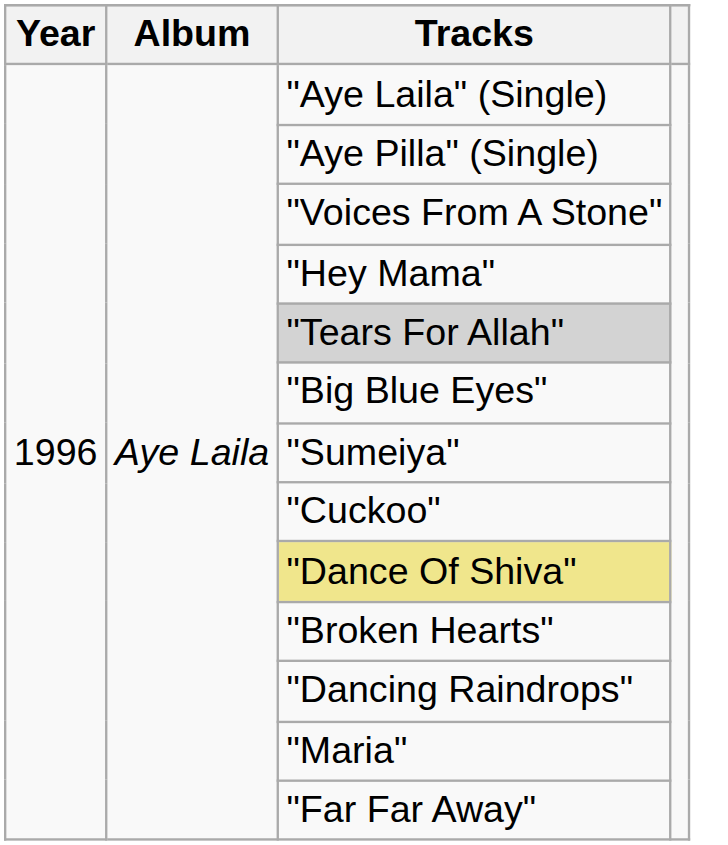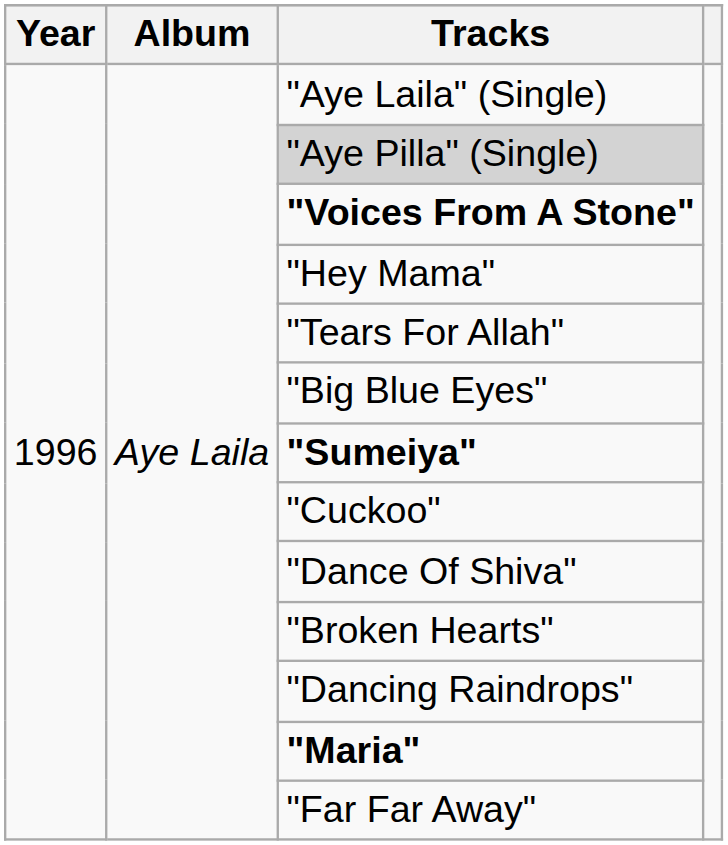"Aye Pilla" (Single) | Tracks: no background -> lightgrey background
"Voices From A Stone" | Tracks: normal -> bold
"Tears For Allah" | Tracks: lightgrey background -> no background
"Sumeiya" | Tracks: normal -> bold
"Dance Of Shiva" | Tracks: khaki background -> no background
"Maria" | Tracks: normal -> bold
